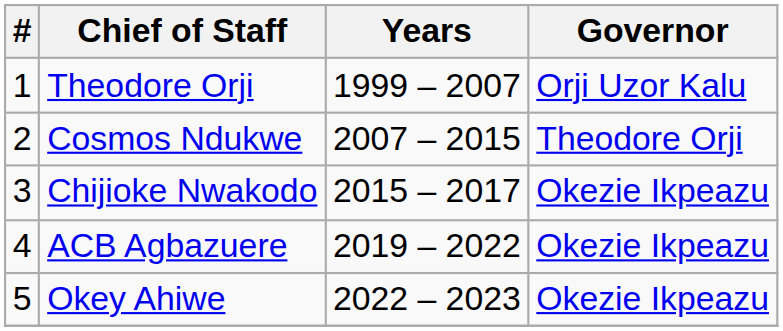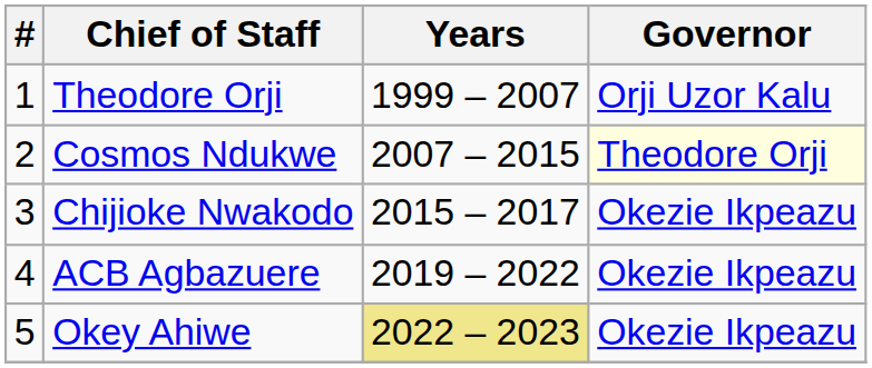Cosmos Ndukwe | Governor: no background -> lightyellow background
Okey Ahiwe | Years: no background -> khaki background
